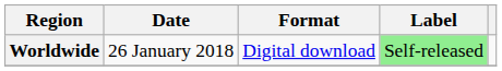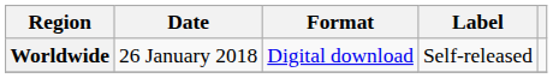Worldwide | Label: lightgreen background -> no background
